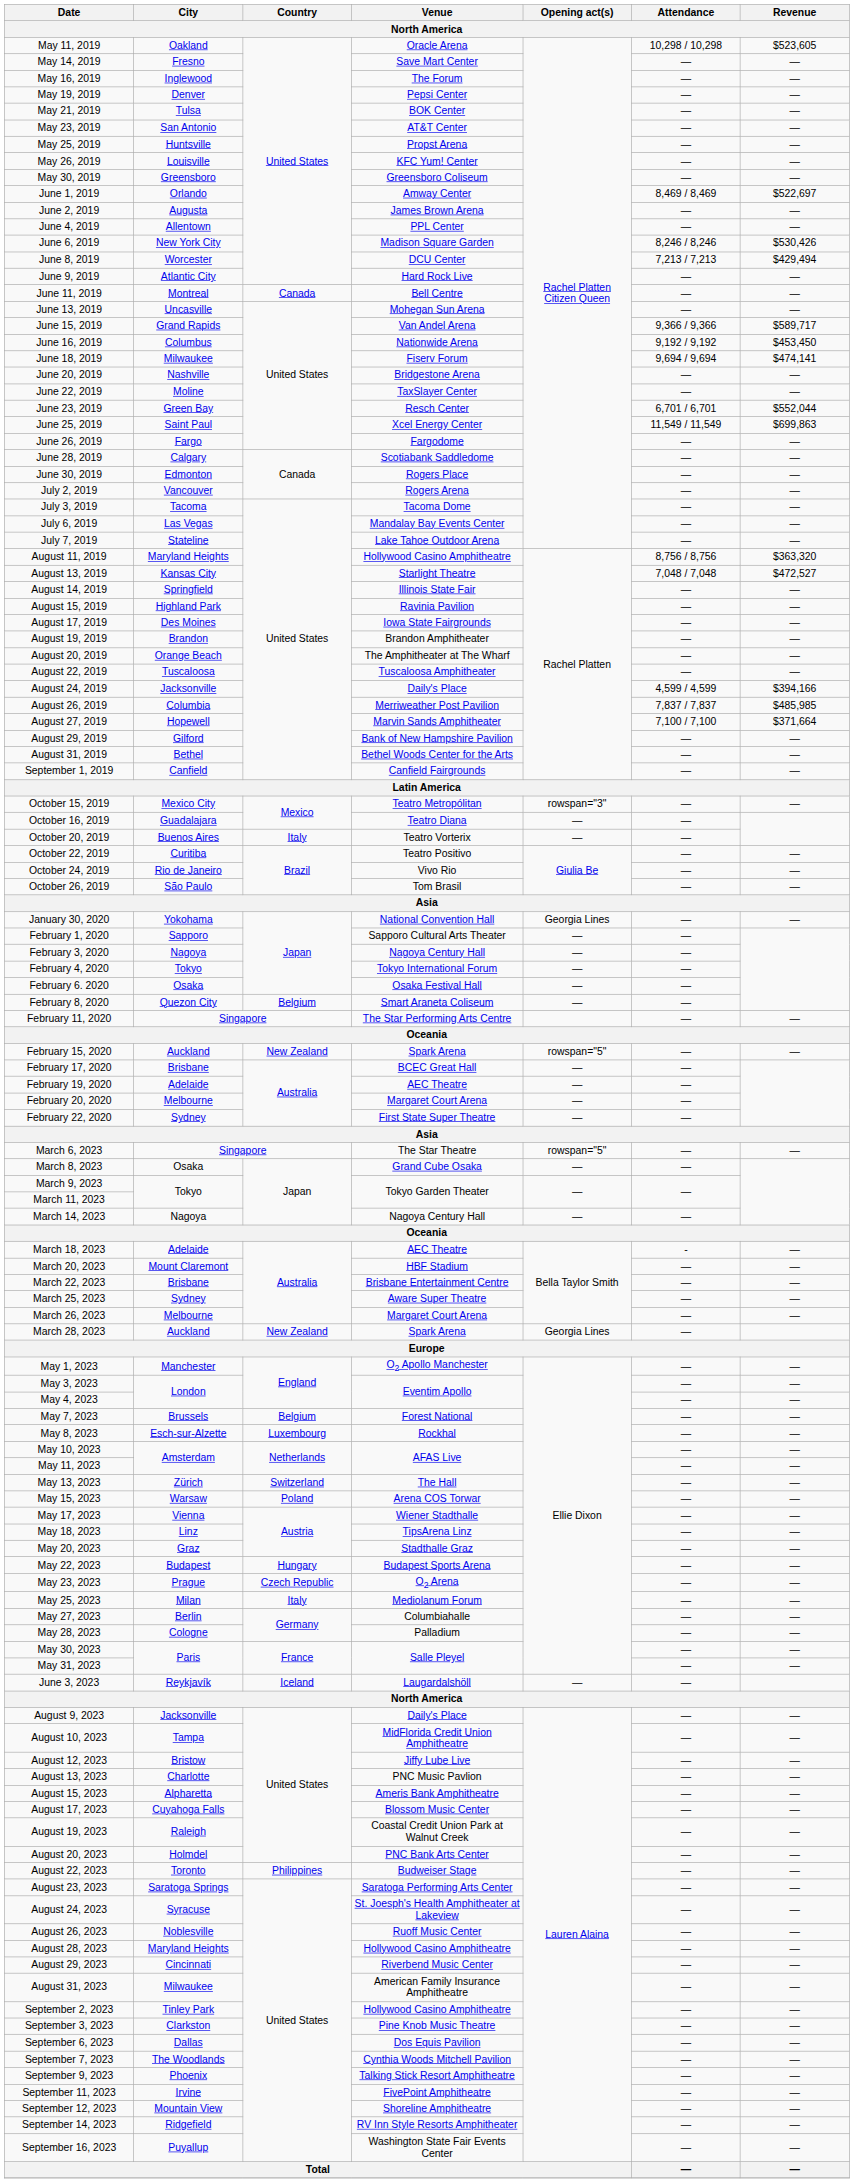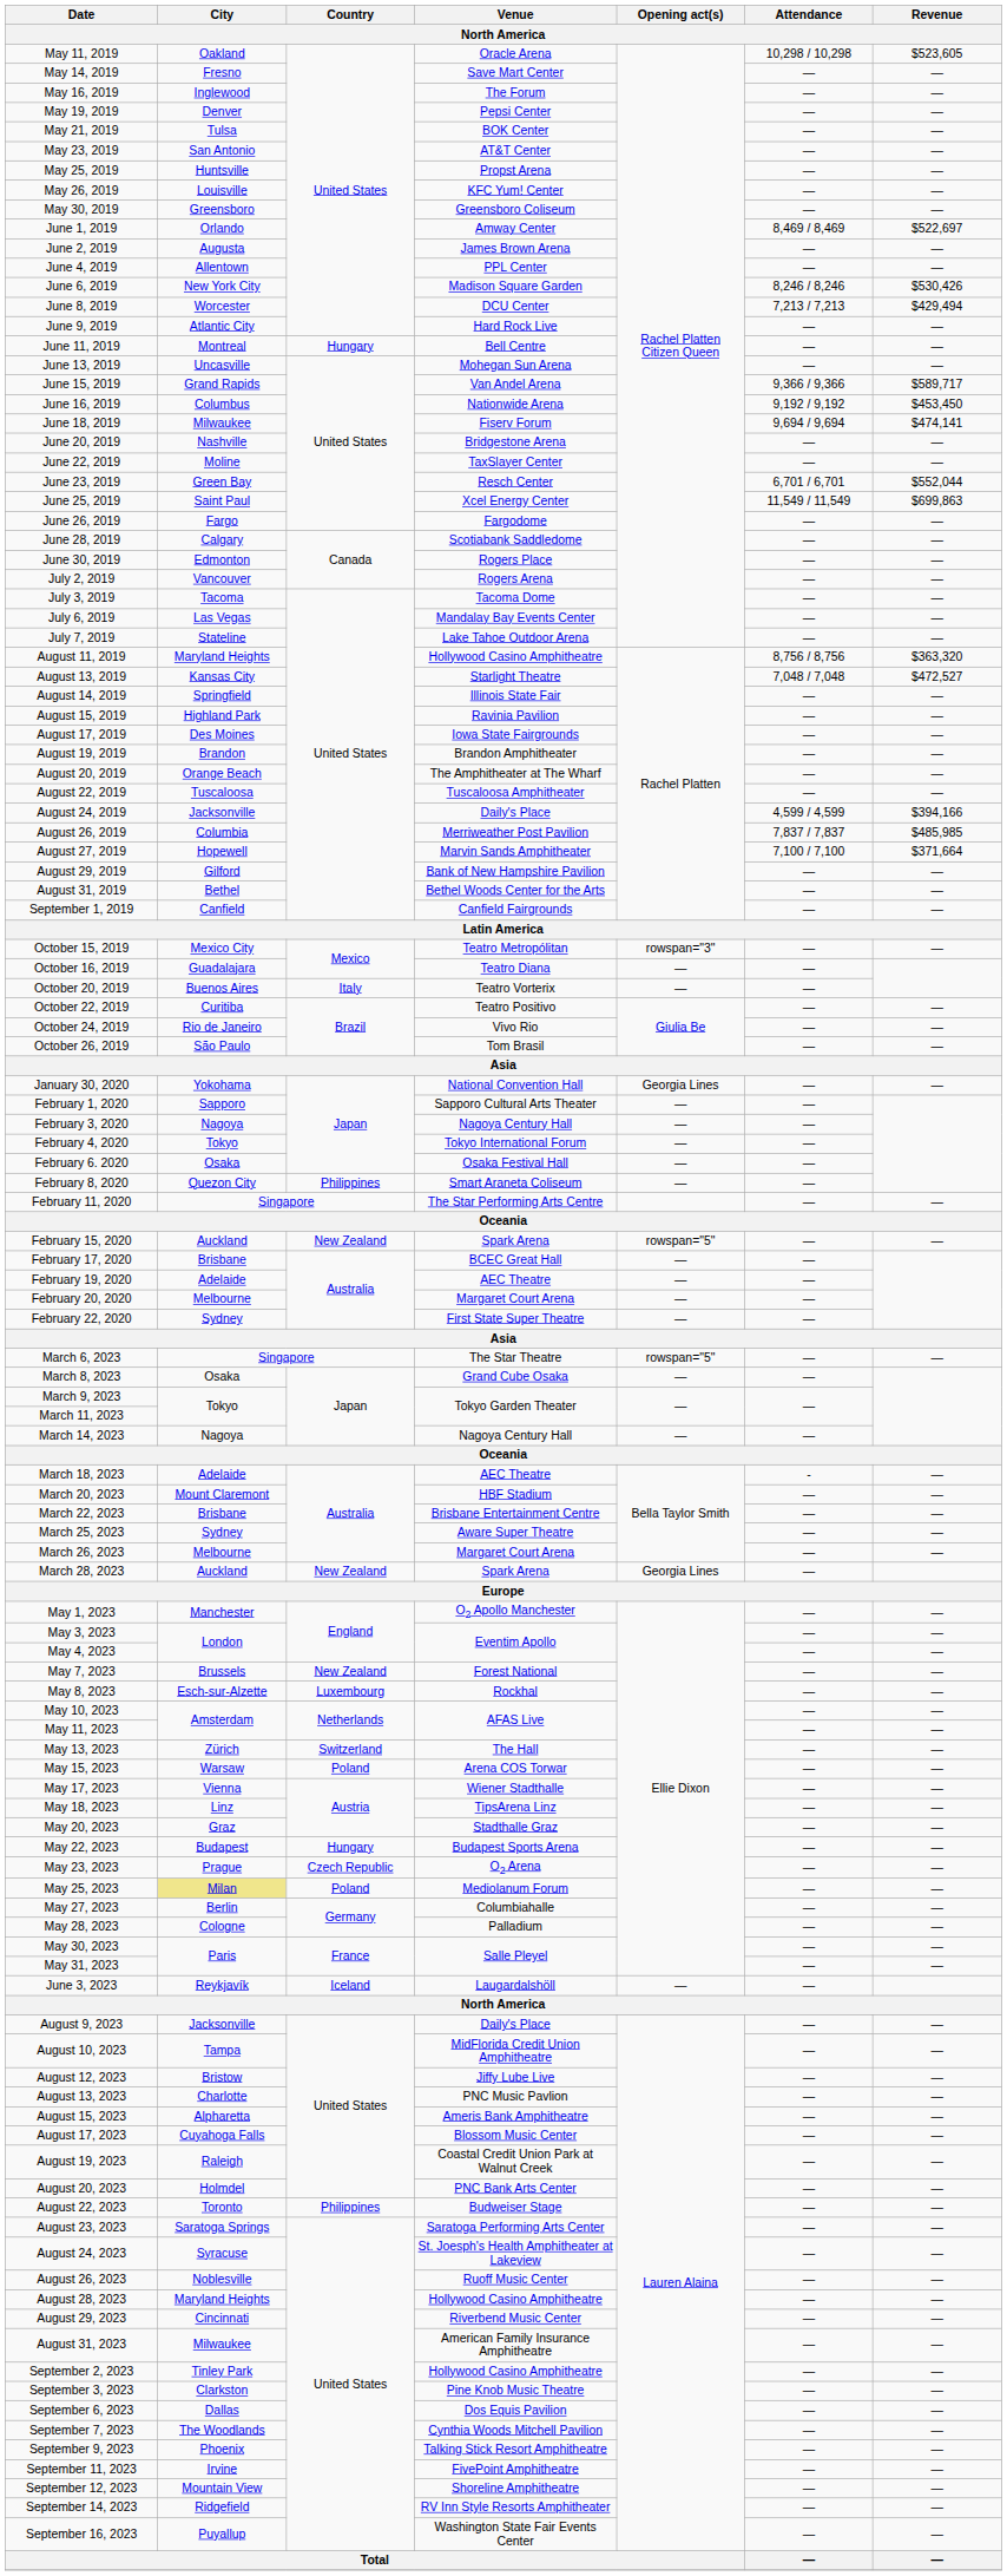June 11, 2019 | Country: Canada -> Hungary
February 8, 2020 | Country: Belgium -> Philippines
May 7, 2023 | Country: Belgium -> New Zealand
May 25, 2023 | City: no background -> khaki background
May 25, 2023 | Country: Italy -> Poland
